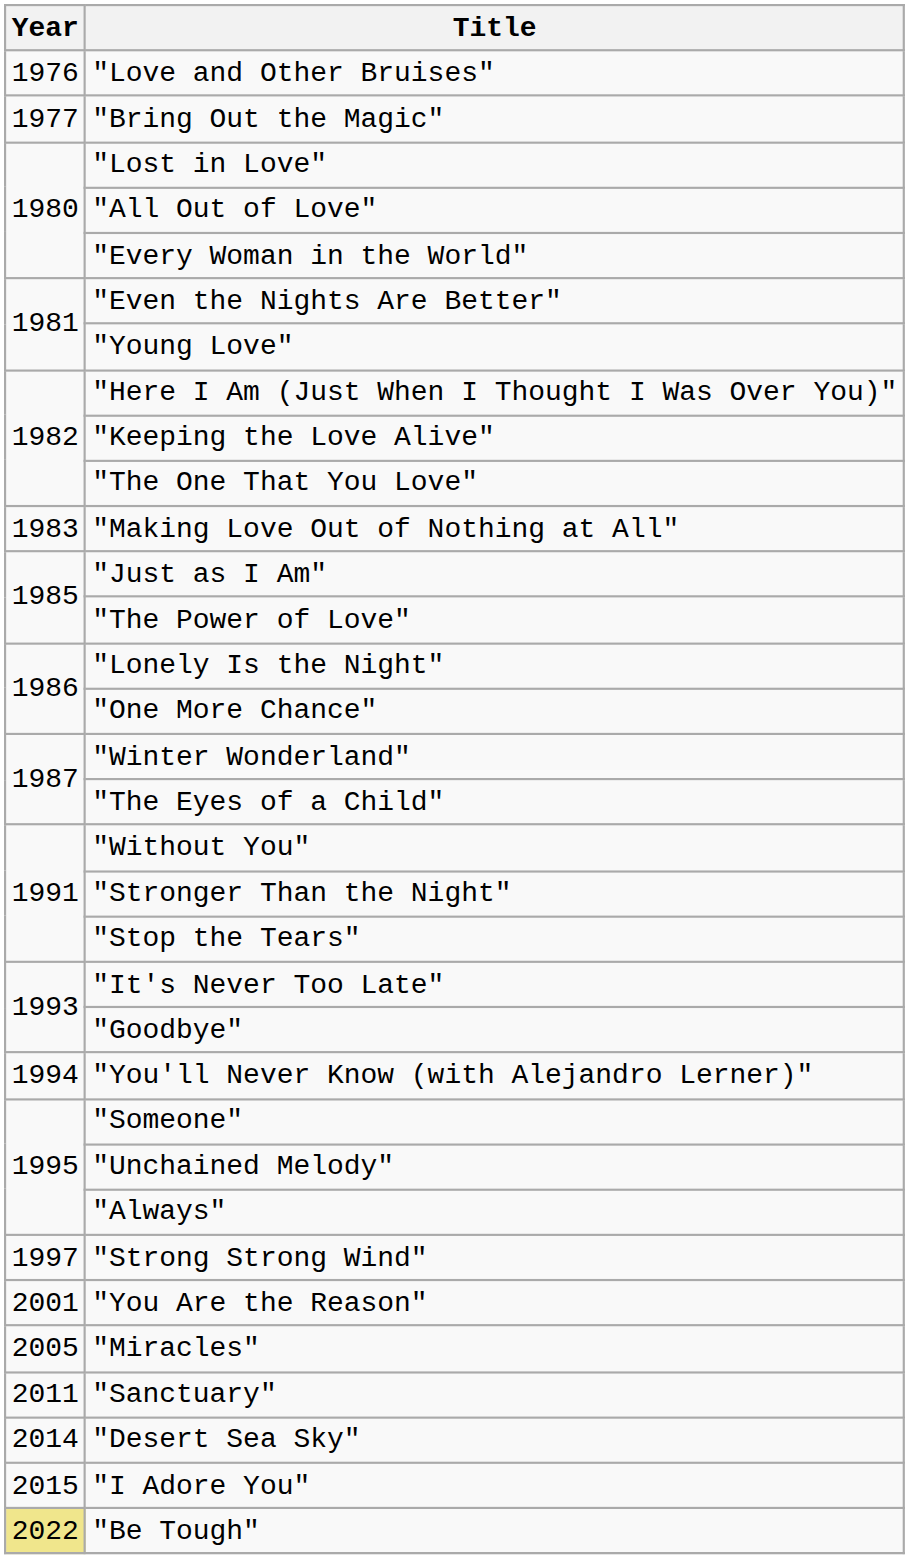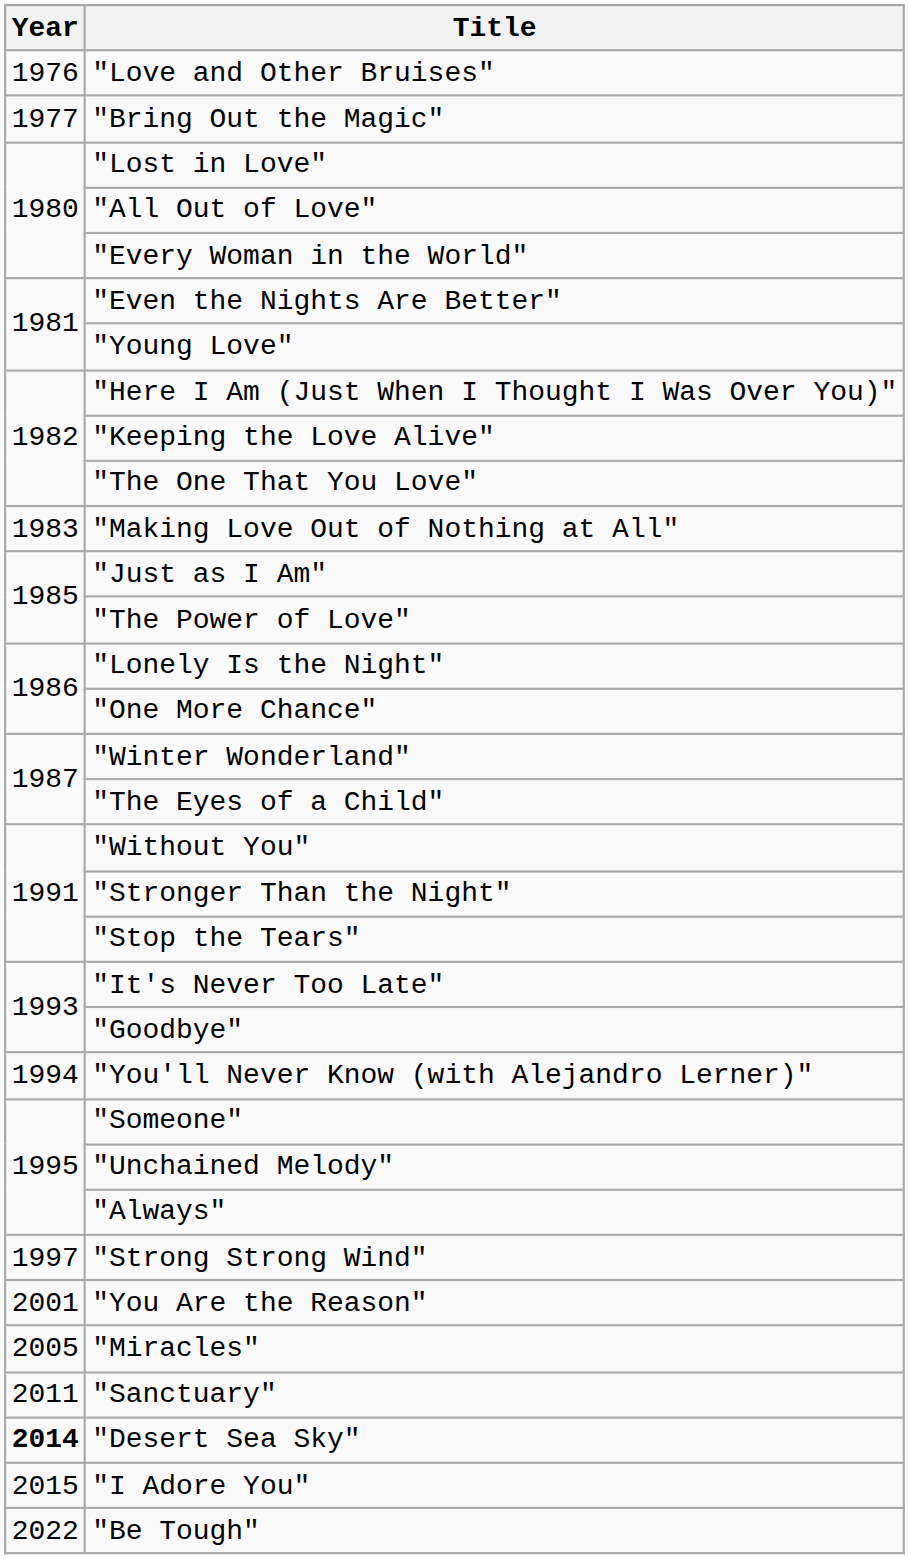"Desert Sea Sky" | Year: normal -> bold
"Be Tough" | Year: khaki background -> no background
